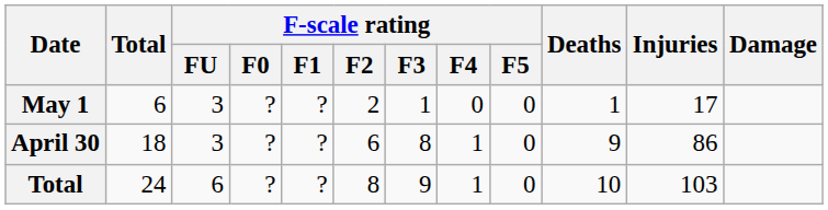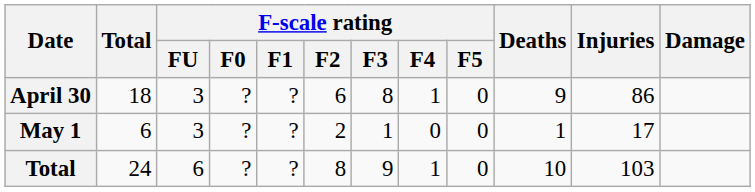rows swapped: April 30 <-> May 1
